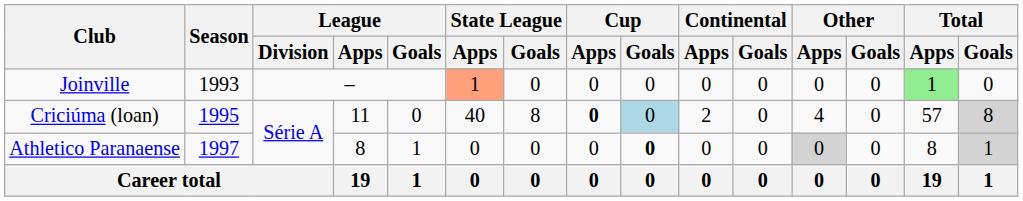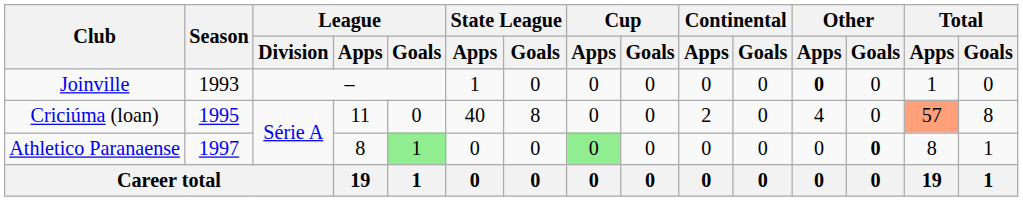Joinville | State League / Apps: lightsalmon background -> no background
Joinville | Other / Apps: normal -> bold
Joinville | Total / Apps: lightgreen background -> no background
Criciúma (loan) | Cup / Apps: bold -> normal
Criciúma (loan) | Cup / Goals: lightblue background -> no background
Criciúma (loan) | Total / Apps: no background -> lightsalmon background
Criciúma (loan) | Total / Goals: lightgrey background -> no background
Athletico Paranaense | League / Goals: no background -> lightgreen background
Athletico Paranaense | Cup / Apps: no background -> lightgreen background
Athletico Paranaense | Cup / Goals: bold -> normal
Athletico Paranaense | Other / Apps: lightgrey background -> no background
Athletico Paranaense | Other / Goals: normal -> bold
Athletico Paranaense | Total / Goals: lightgrey background -> no background
